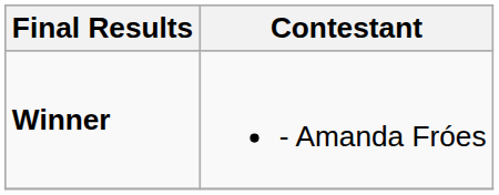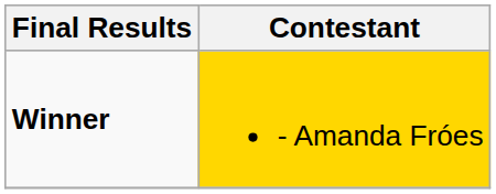Winner | Contestant: no background -> gold background
